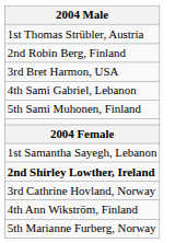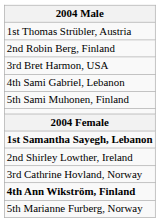row 9 | column 1: normal -> bold
row 10 | column 1: bold -> normal
row 12 | column 1: normal -> bold
